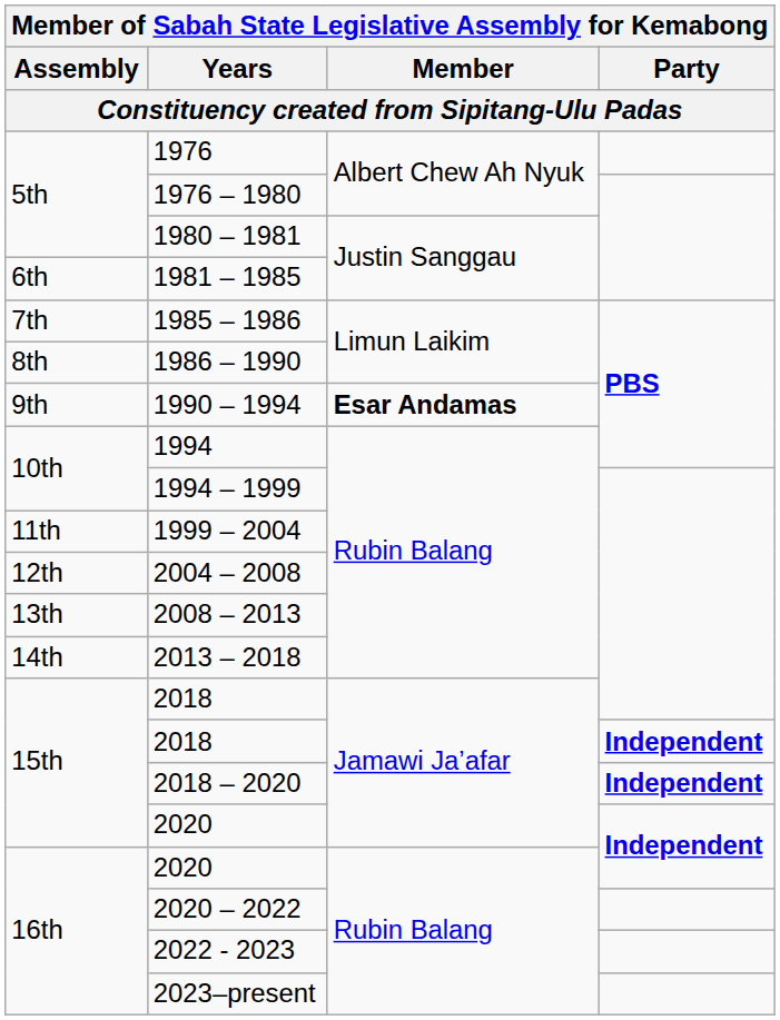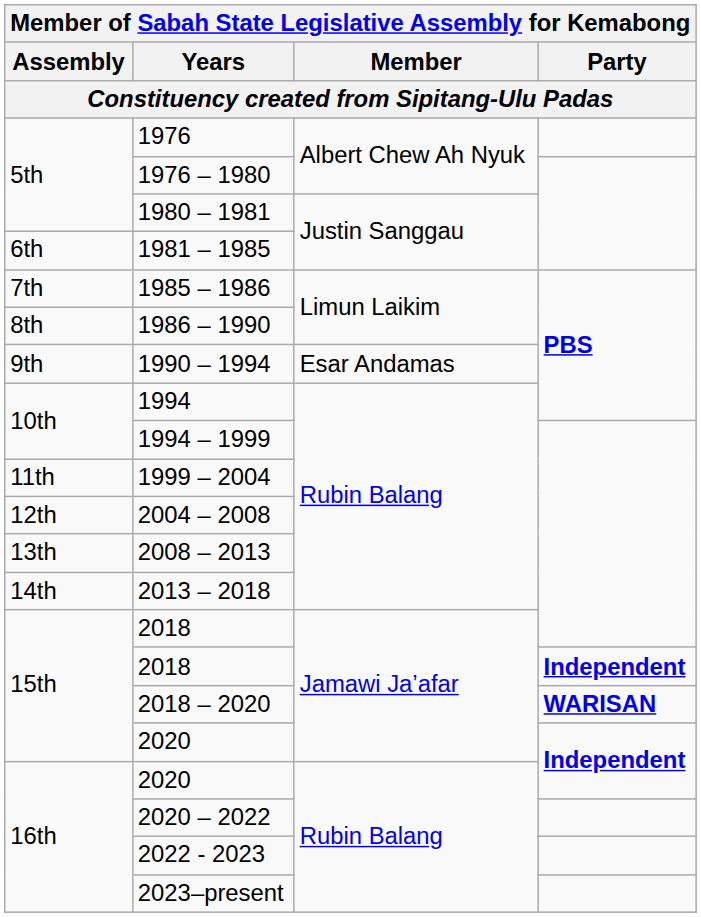1990 – 1994 | Member: bold -> normal
2018 – 2020 | Party: Independent -> WARISAN
